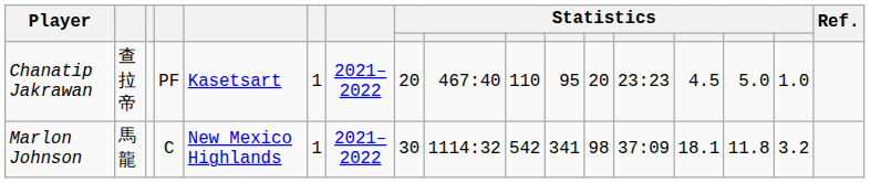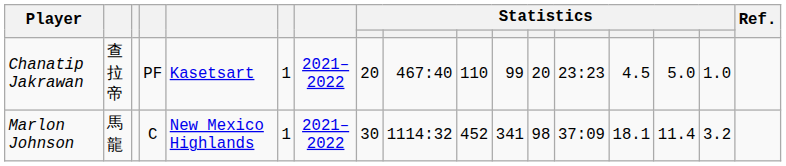Chanatip Jakrawan | column 11: 95 -> 99
Marlon Johnson | column 10: 542 -> 452
Marlon Johnson | column 15: 11.8 -> 11.4
